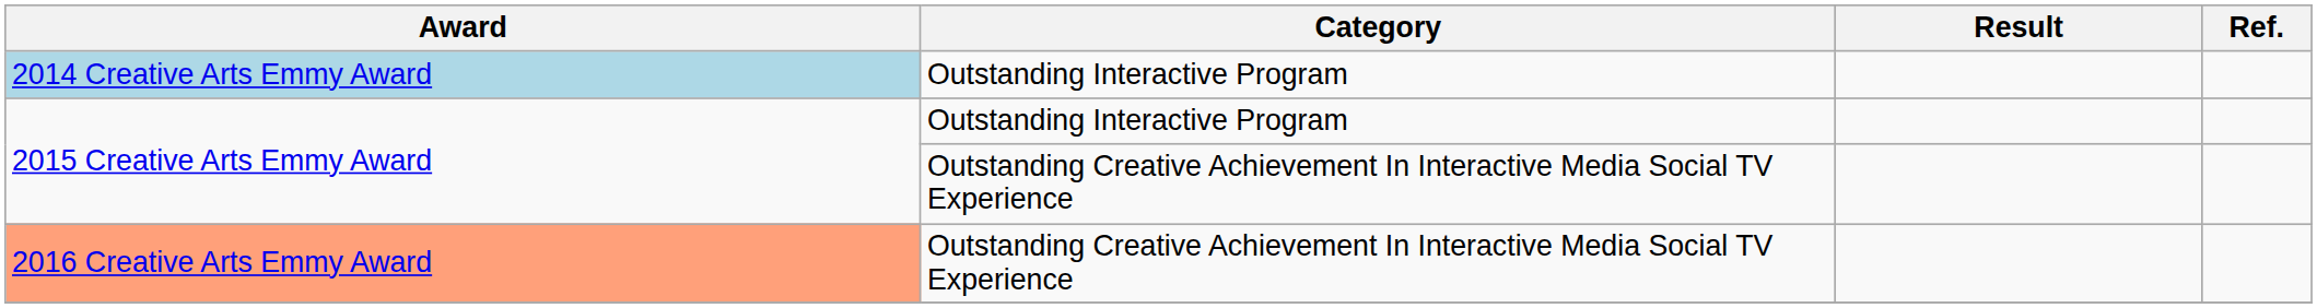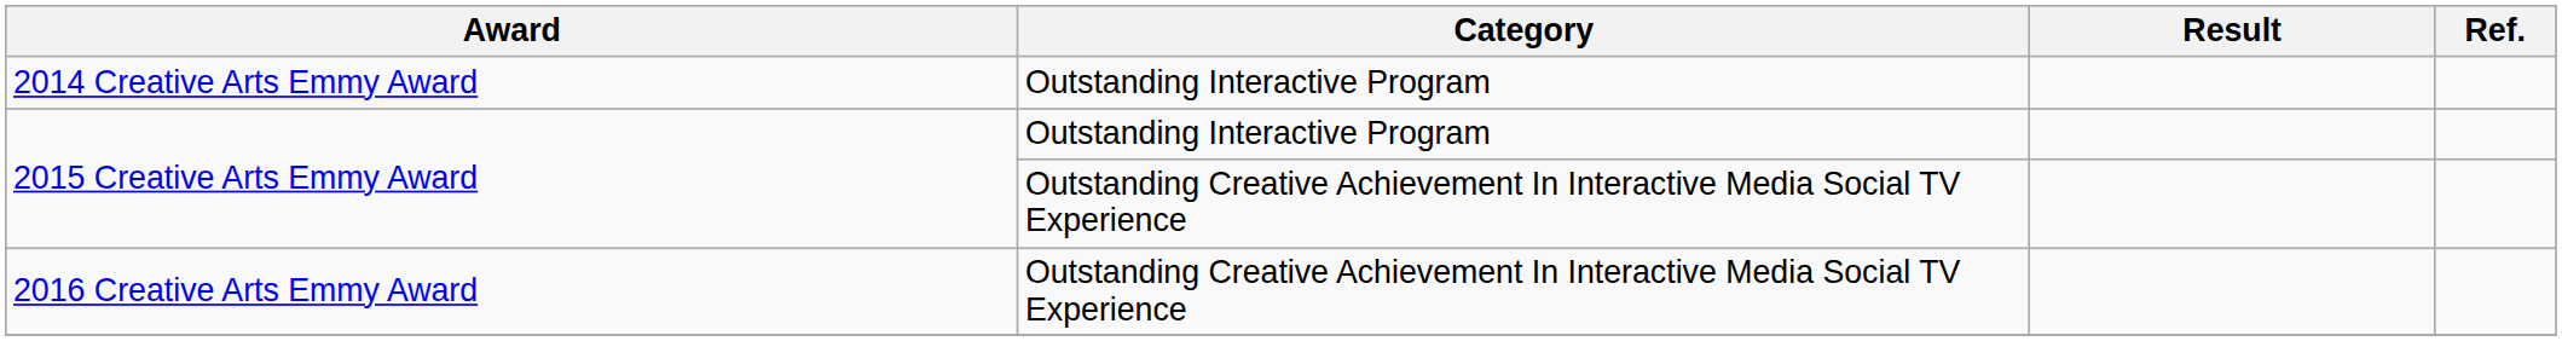2014 Creative Arts Emmy Award | Award: lightblue background -> no background
2016 Creative Arts Emmy Award | Award: lightsalmon background -> no background
